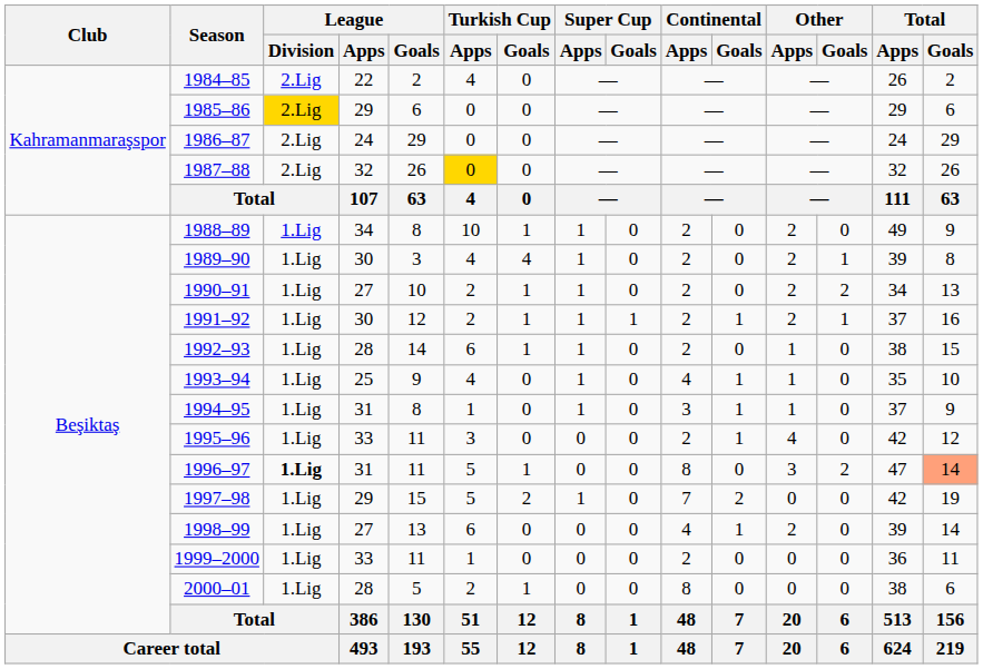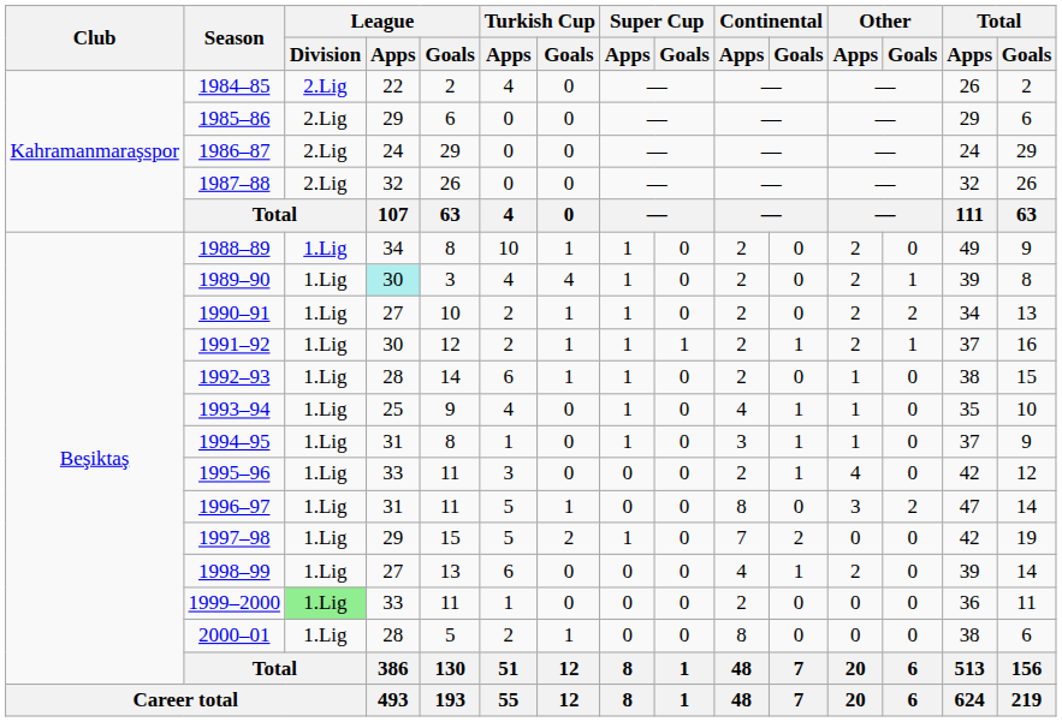1985–86 | League / Division: gold background -> no background
1987–88 | Turkish Cup / Apps: gold background -> no background
1989–90 | League / Apps: no background -> paleturquoise background
1996–97 | League / Division: bold -> normal
1996–97 | Total / Goals: lightsalmon background -> no background
1999–2000 | League / Division: no background -> lightgreen background
